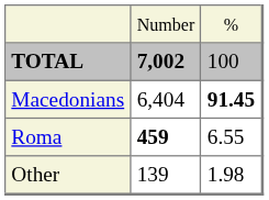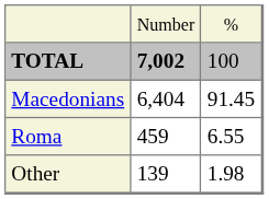Macedonians | column 3: bold -> normal
Roma | column 2: bold -> normal
